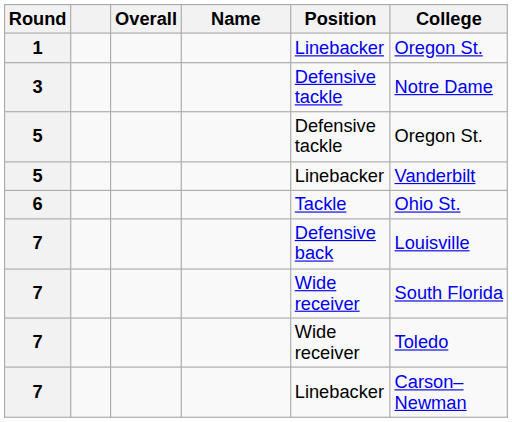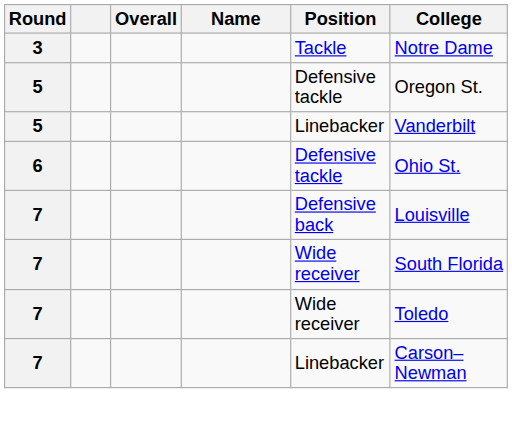- row: 1 | Linebacker | Oregon St.
3 | Position: Defensive tackle -> Tackle
6 | Position: Tackle -> Defensive tackle
